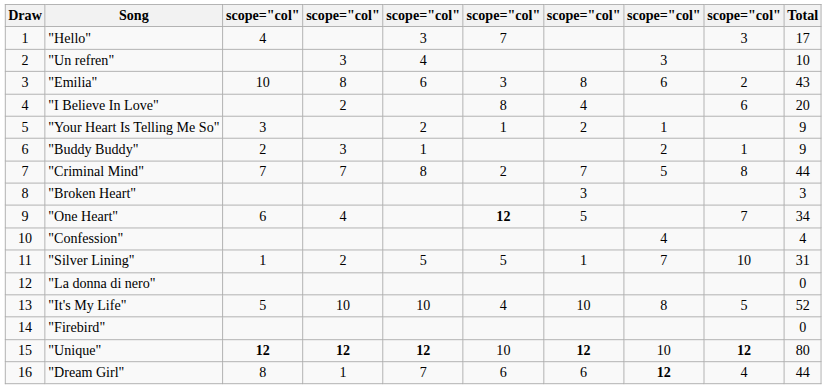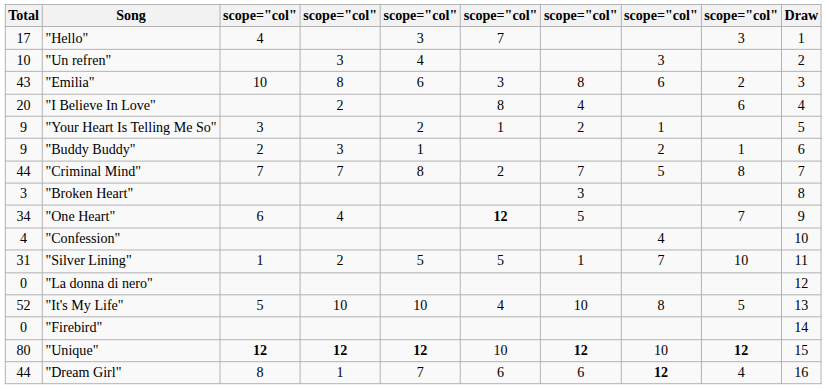columns swapped: Draw <-> Total
